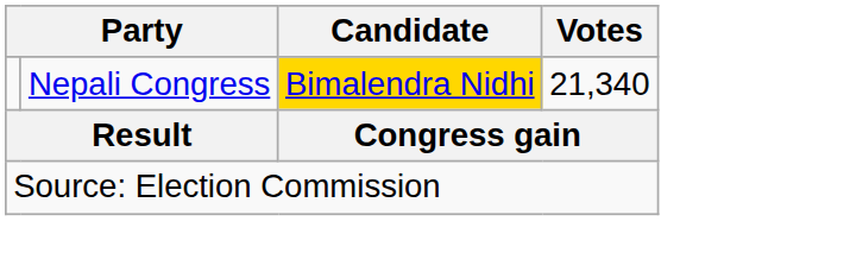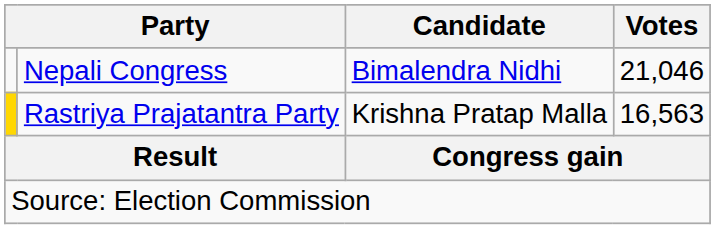Nepali Congress | Candidate: gold background -> no background
Nepali Congress | Votes: 21,340 -> 21,046
+ row: Rastriya Prajatantra Party | Krishna Pratap Malla | 16,563
